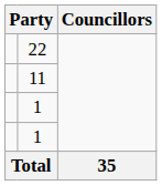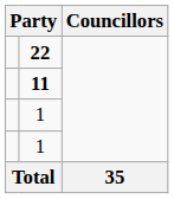22 | column 2: normal -> bold
11 | column 2: normal -> bold
